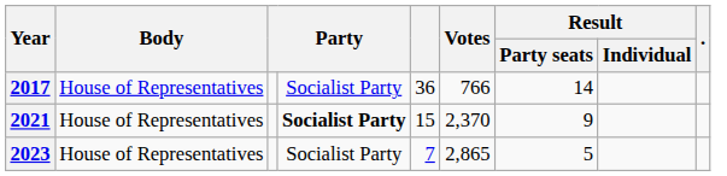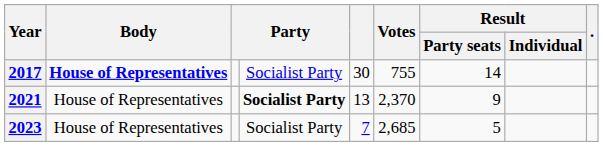2017 | Body: normal -> bold
2017 | column 5: 36 -> 30
2017 | Votes: 766 -> 755
2021 | column 5: 15 -> 13
2023 | Votes: 2,865 -> 2,685
